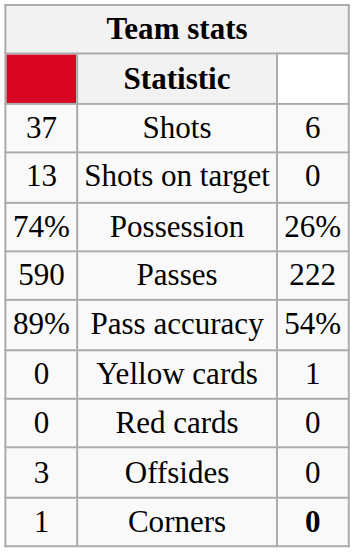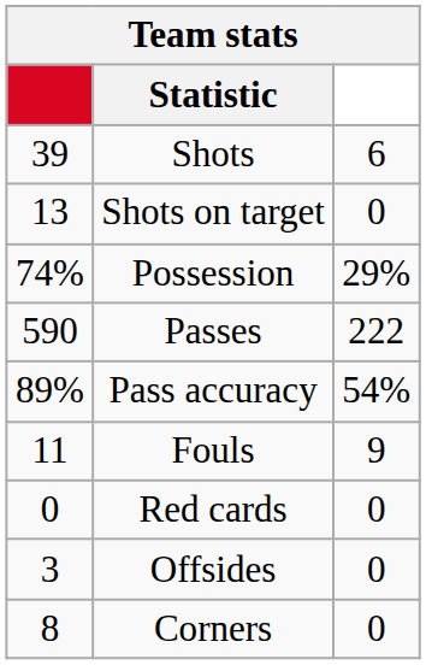Shots | column 1: 37 -> 39
Possession | column 3: 26% -> 29%
+ row: 11 | Fouls | 9
- row: 0 | Yellow cards | 1
Corners | column 1: 1 -> 8
Corners | column 3: bold -> normal
